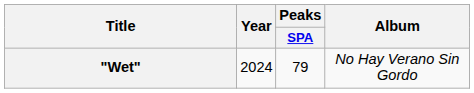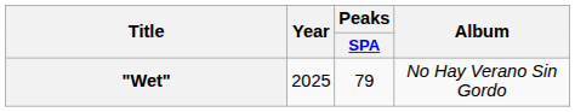"Wet" | Year: 2024 -> 2025
